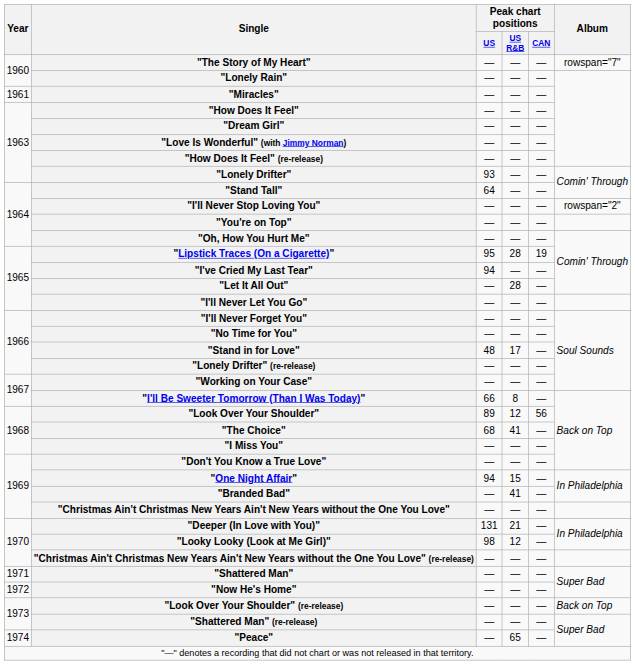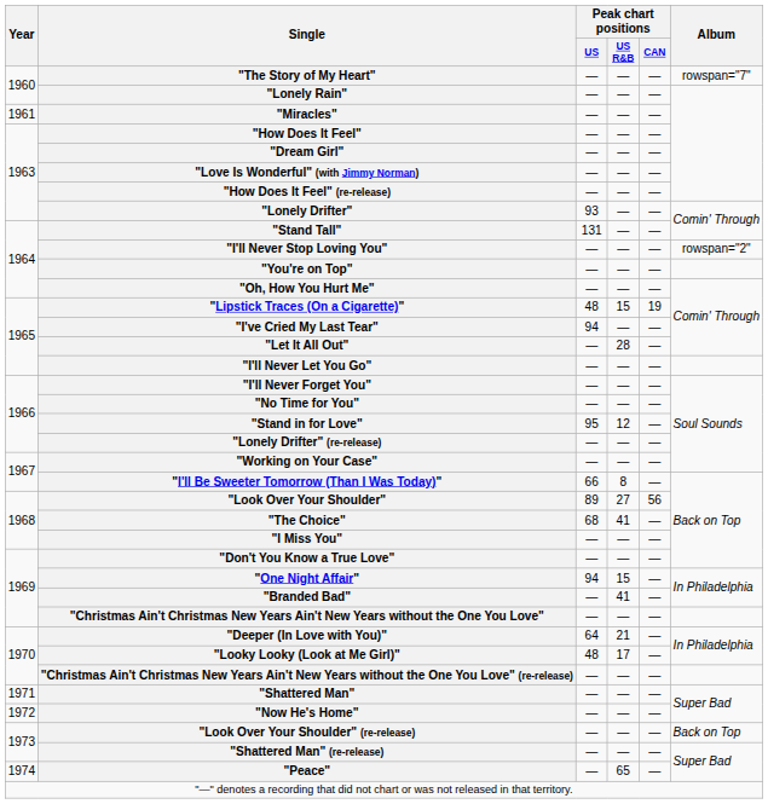"Stand Tall" | Peak chart positions / US: 64 -> 131
"Lipstick Traces (On a Cigarette)" | Peak chart positions / US: 95 -> 48
"Lipstick Traces (On a Cigarette)" | Peak chart positions / US R&B: 28 -> 15
"Stand in for Love" | Peak chart positions / US: 48 -> 95
"Stand in for Love" | Peak chart positions / US R&B: 17 -> 12
"Look Over Your Shoulder" | Peak chart positions / US R&B: 12 -> 27
"Deeper (In Love with You)" | Peak chart positions / US: 131 -> 64
"Looky Looky (Look at Me Girl)" | Peak chart positions / US: 98 -> 48
"Looky Looky (Look at Me Girl)" | Peak chart positions / US R&B: 12 -> 17
